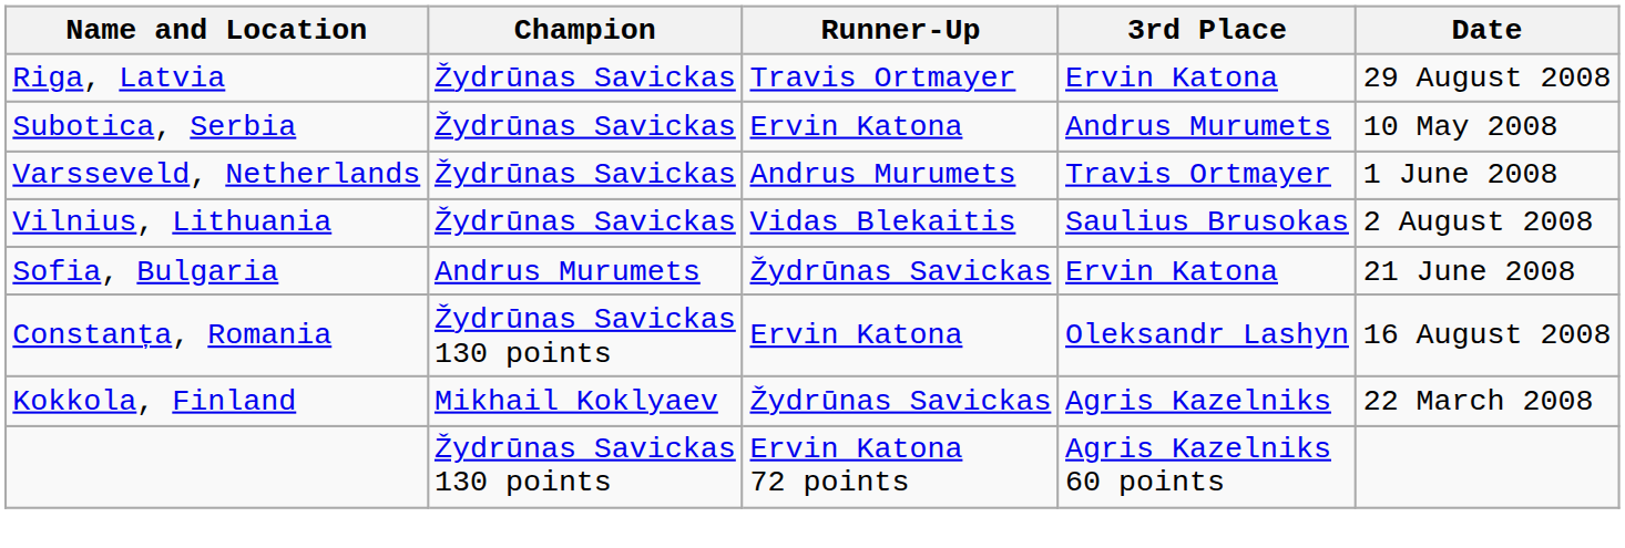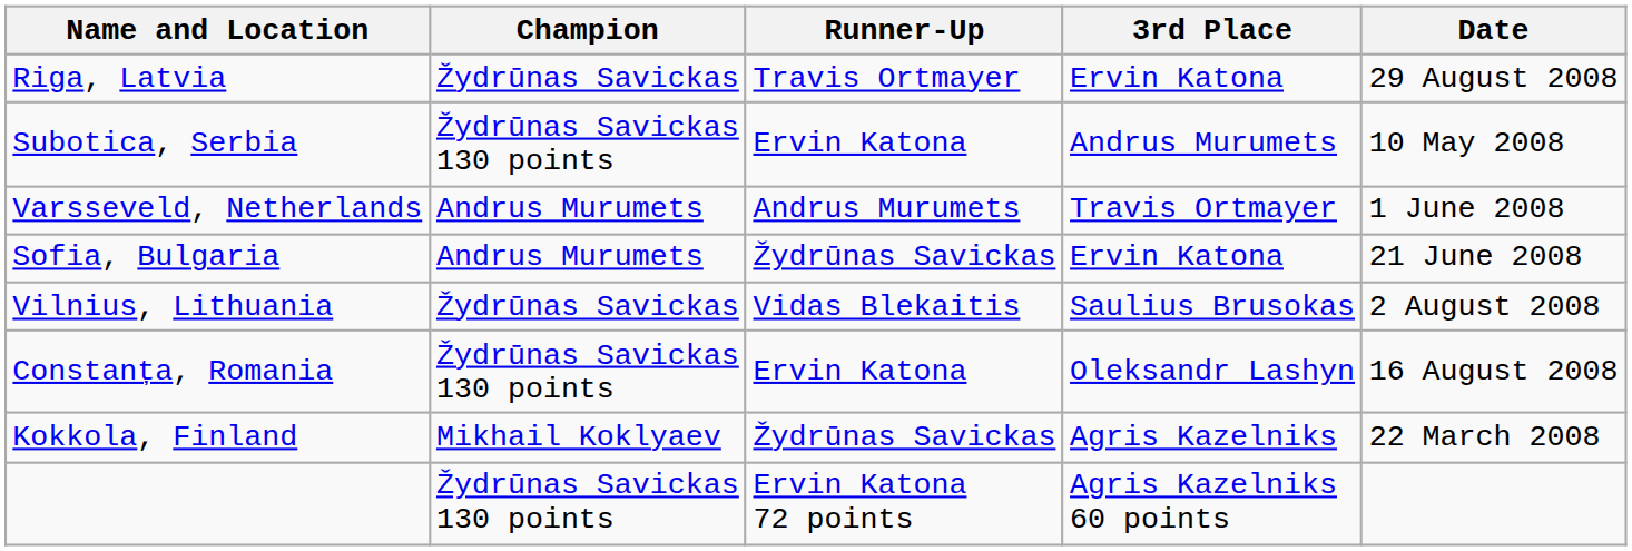Subotica, Serbia | Champion: Žydrūnas Savickas -> Žydrūnas Savickas 130 points
Varsseveld, Netherlands | Champion: Žydrūnas Savickas -> Andrus Murumets
rows swapped: Sofia, Bulgaria <-> Vilnius, Lithuania
